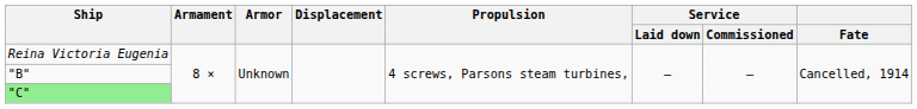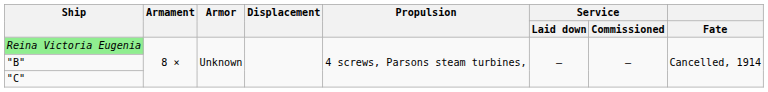Reina Victoria Eugenia | Ship: no background -> lightgreen background
"C" | Ship: lightgreen background -> no background
